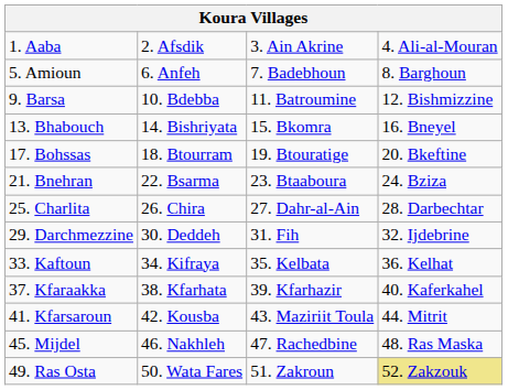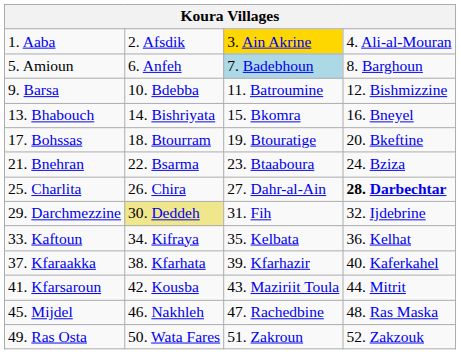1. Aaba | column 3: no background -> gold background
5. Amioun | column 3: no background -> lightblue background
25. Charlita | column 4: normal -> bold
29. Darchmezzine | column 2: no background -> khaki background
49. Ras Osta | column 4: khaki background -> no background
